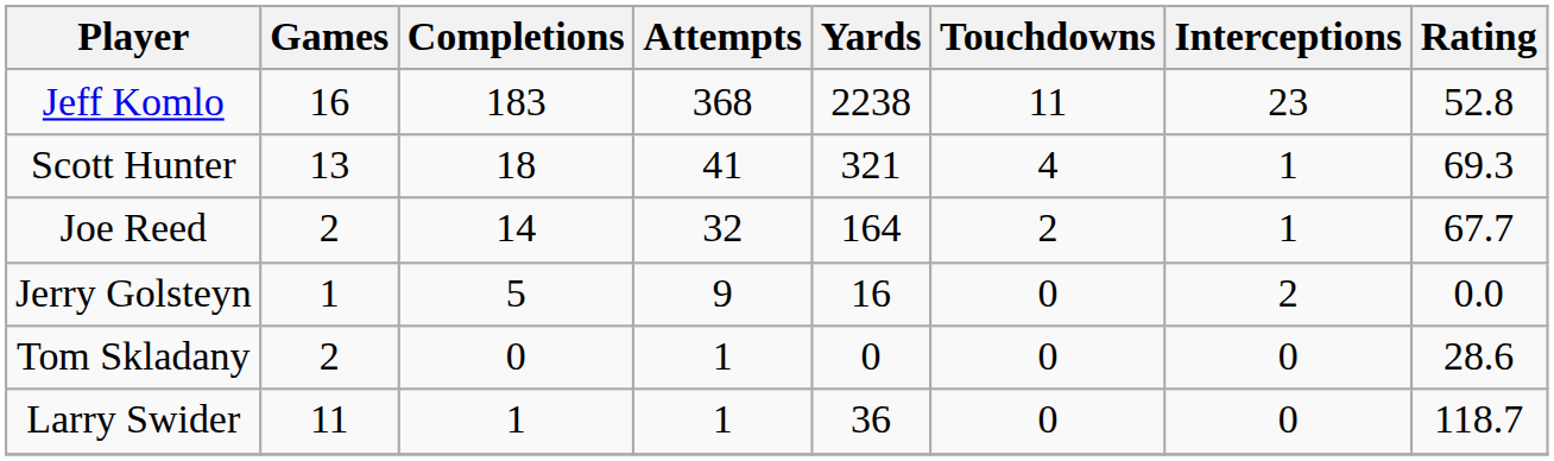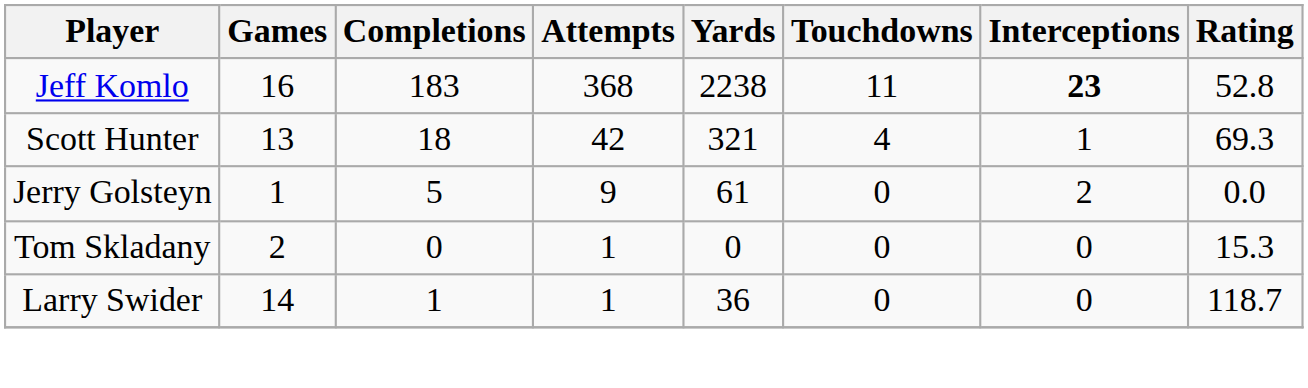Jeff Komlo | Interceptions: normal -> bold
Scott Hunter | Attempts: 41 -> 42
- row: Joe Reed | 2 | 14 | 32 | 164 | 2 | 1 | 67.7
Jerry Golsteyn | Yards: 16 -> 61
Tom Skladany | Rating: 28.6 -> 15.3
Larry Swider | Games: 11 -> 14
